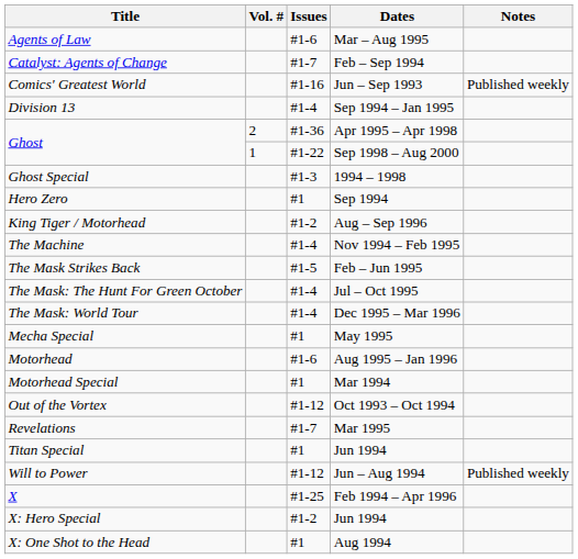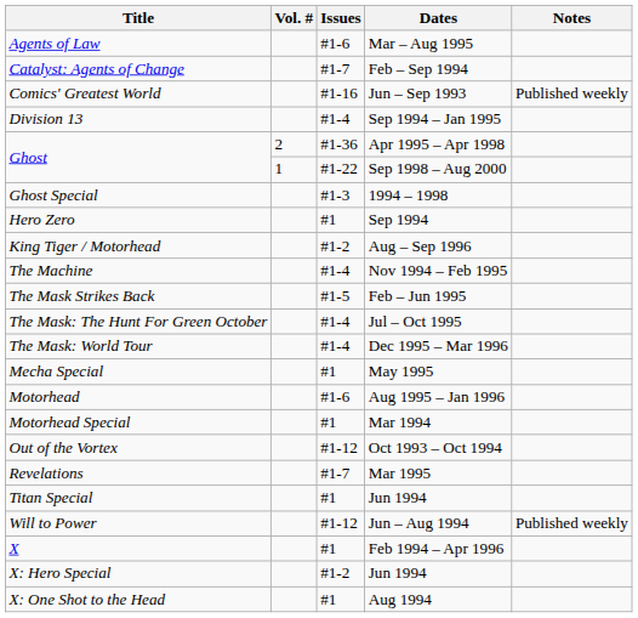X | Issues: #1-25 -> #1
